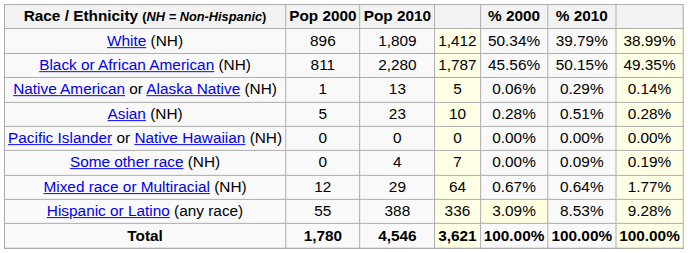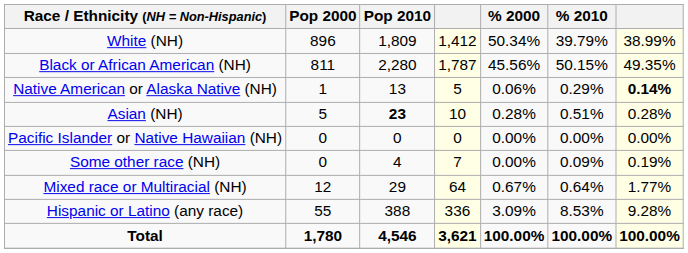Native American or Alaska Native (NH) | column 7: normal -> bold
Asian (NH) | Pop 2010: normal -> bold
Hispanic or Latino (any race) | % 2000: lightyellow background -> no background
